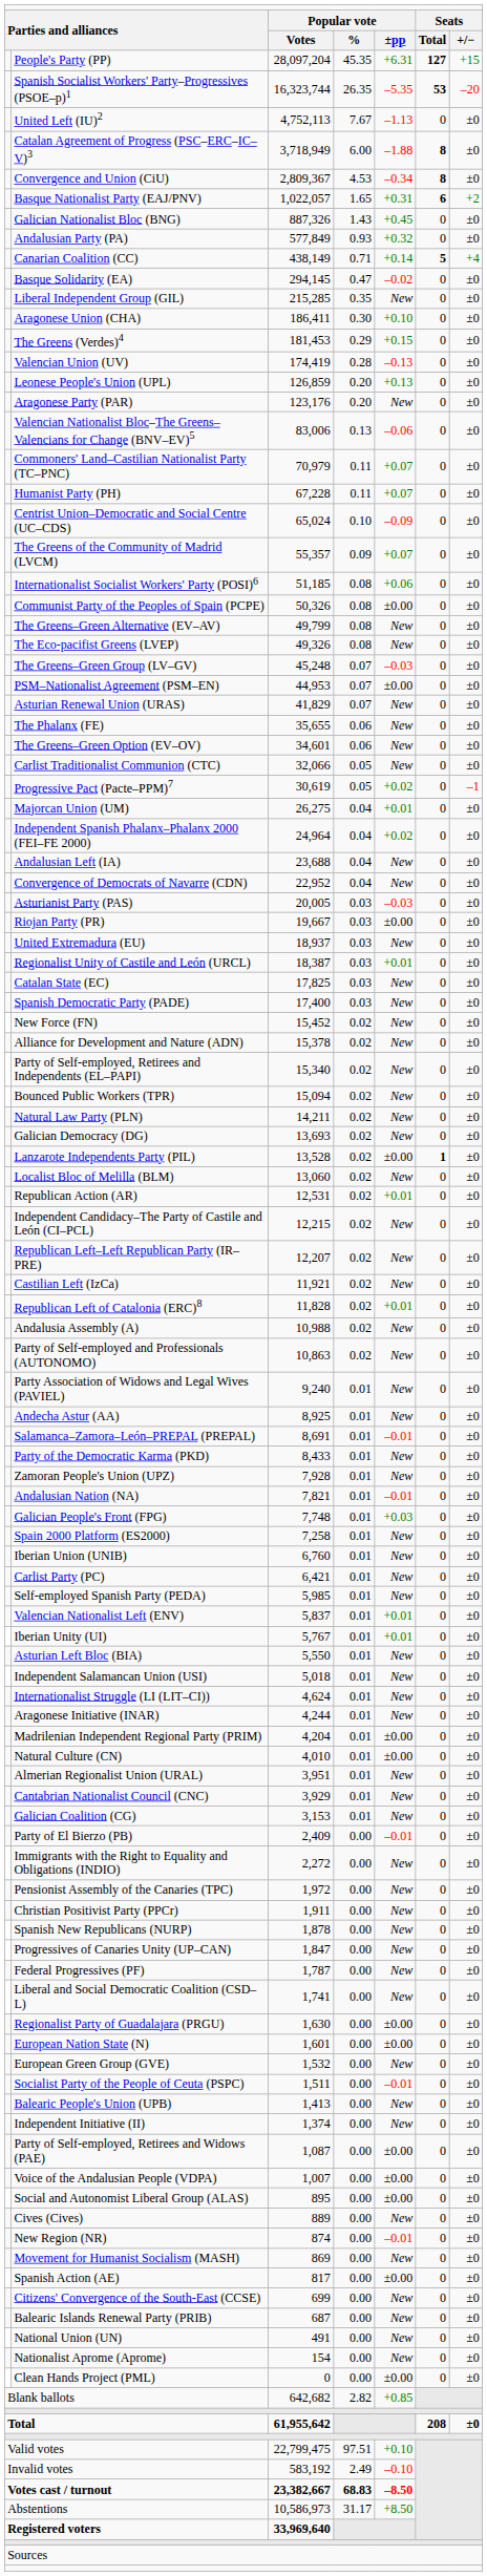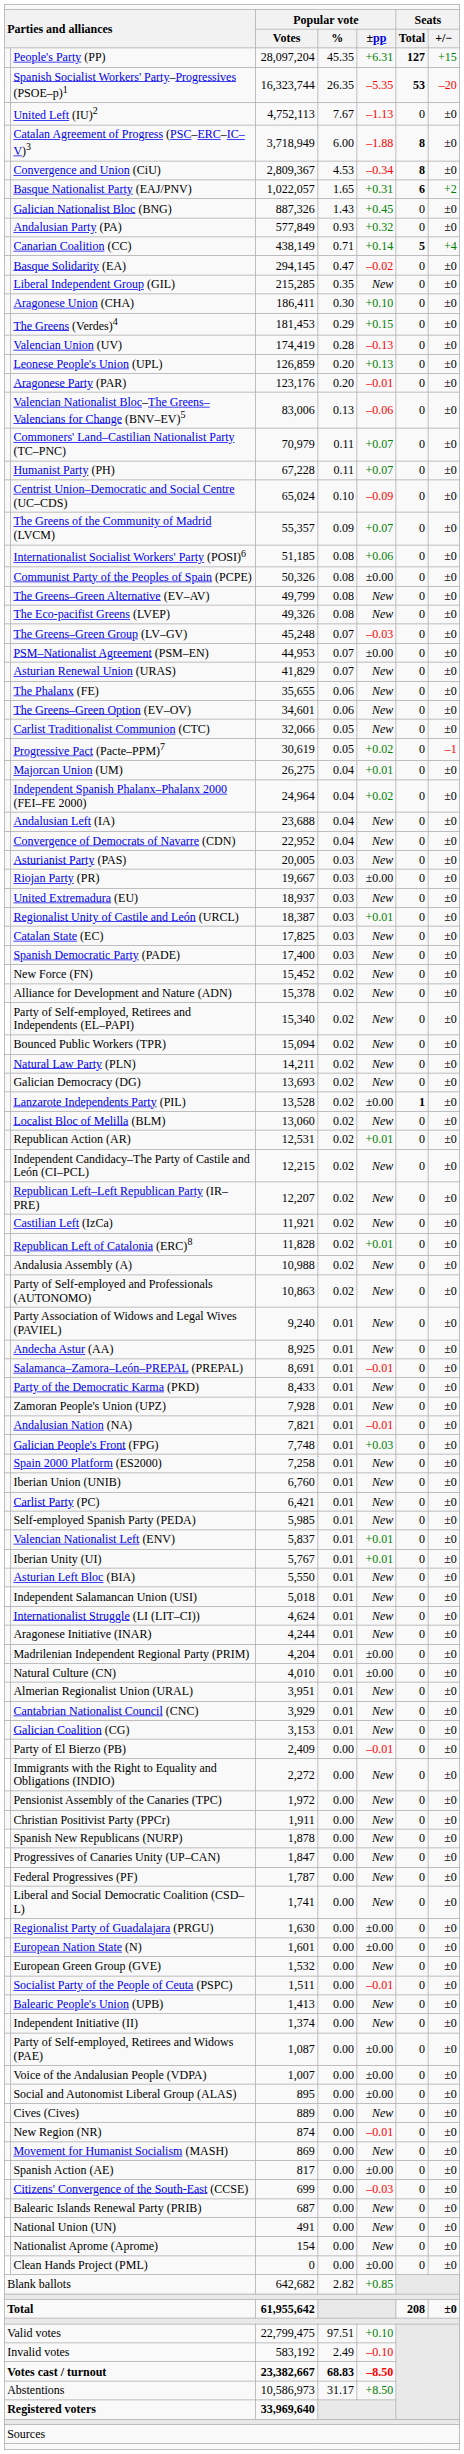Aragonese Party (PAR) | column 5: New -> –0.01
Asturianist Party (PAS) | column 5: –0.03 -> New
Citizens' Convergence of the South-East (CCSE) | column 5: New -> –0.03
